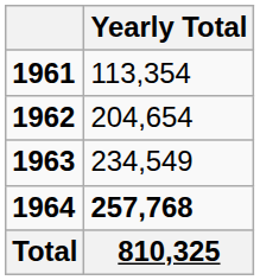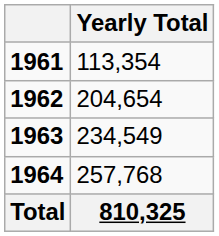1964 | Yearly Total: bold -> normal
